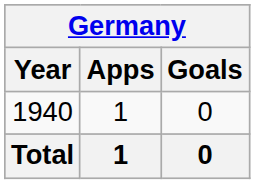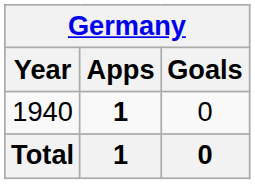1940 | Apps: normal -> bold
